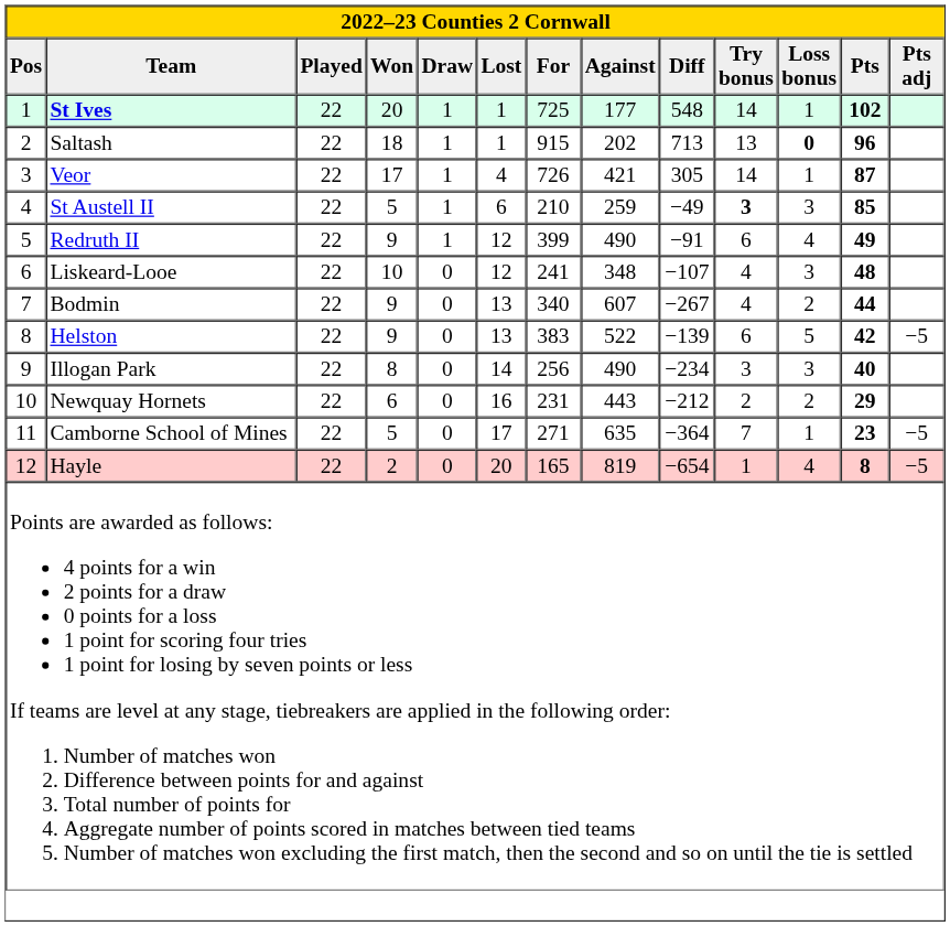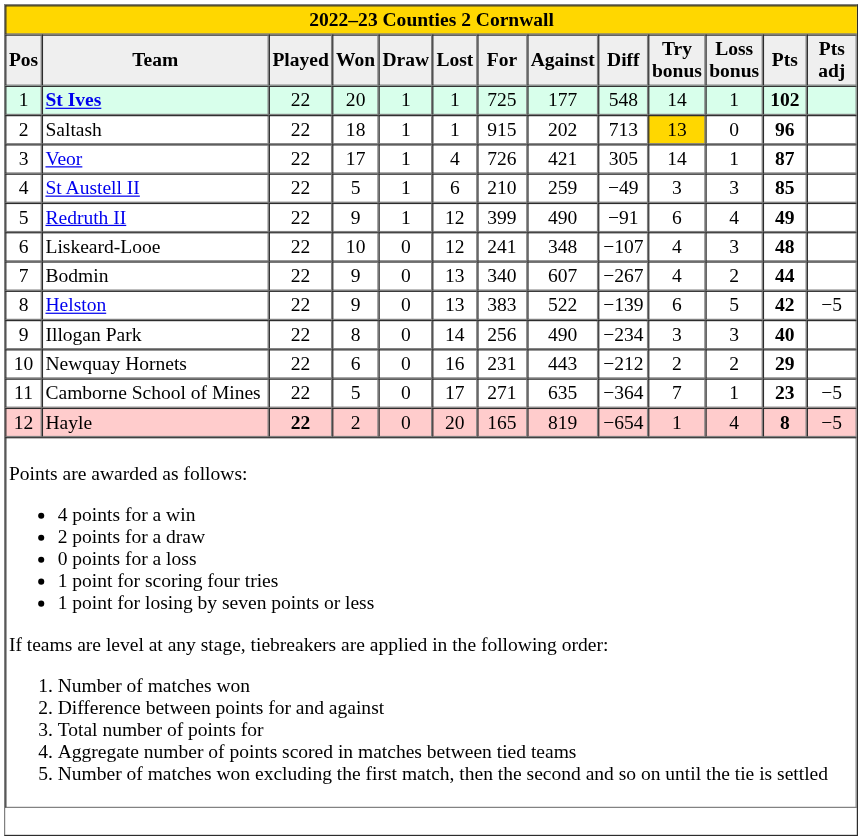Saltash | 2022–23 Counties 2 Cornwall / Try bonus: no background -> gold background
Saltash | 2022–23 Counties 2 Cornwall / Loss bonus: bold -> normal
St Austell II | 2022–23 Counties 2 Cornwall / Try bonus: bold -> normal
Hayle | 2022–23 Counties 2 Cornwall / Played: normal -> bold
